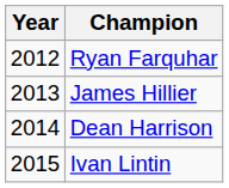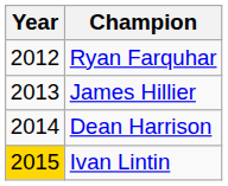Ivan Lintin | Year: no background -> gold background
